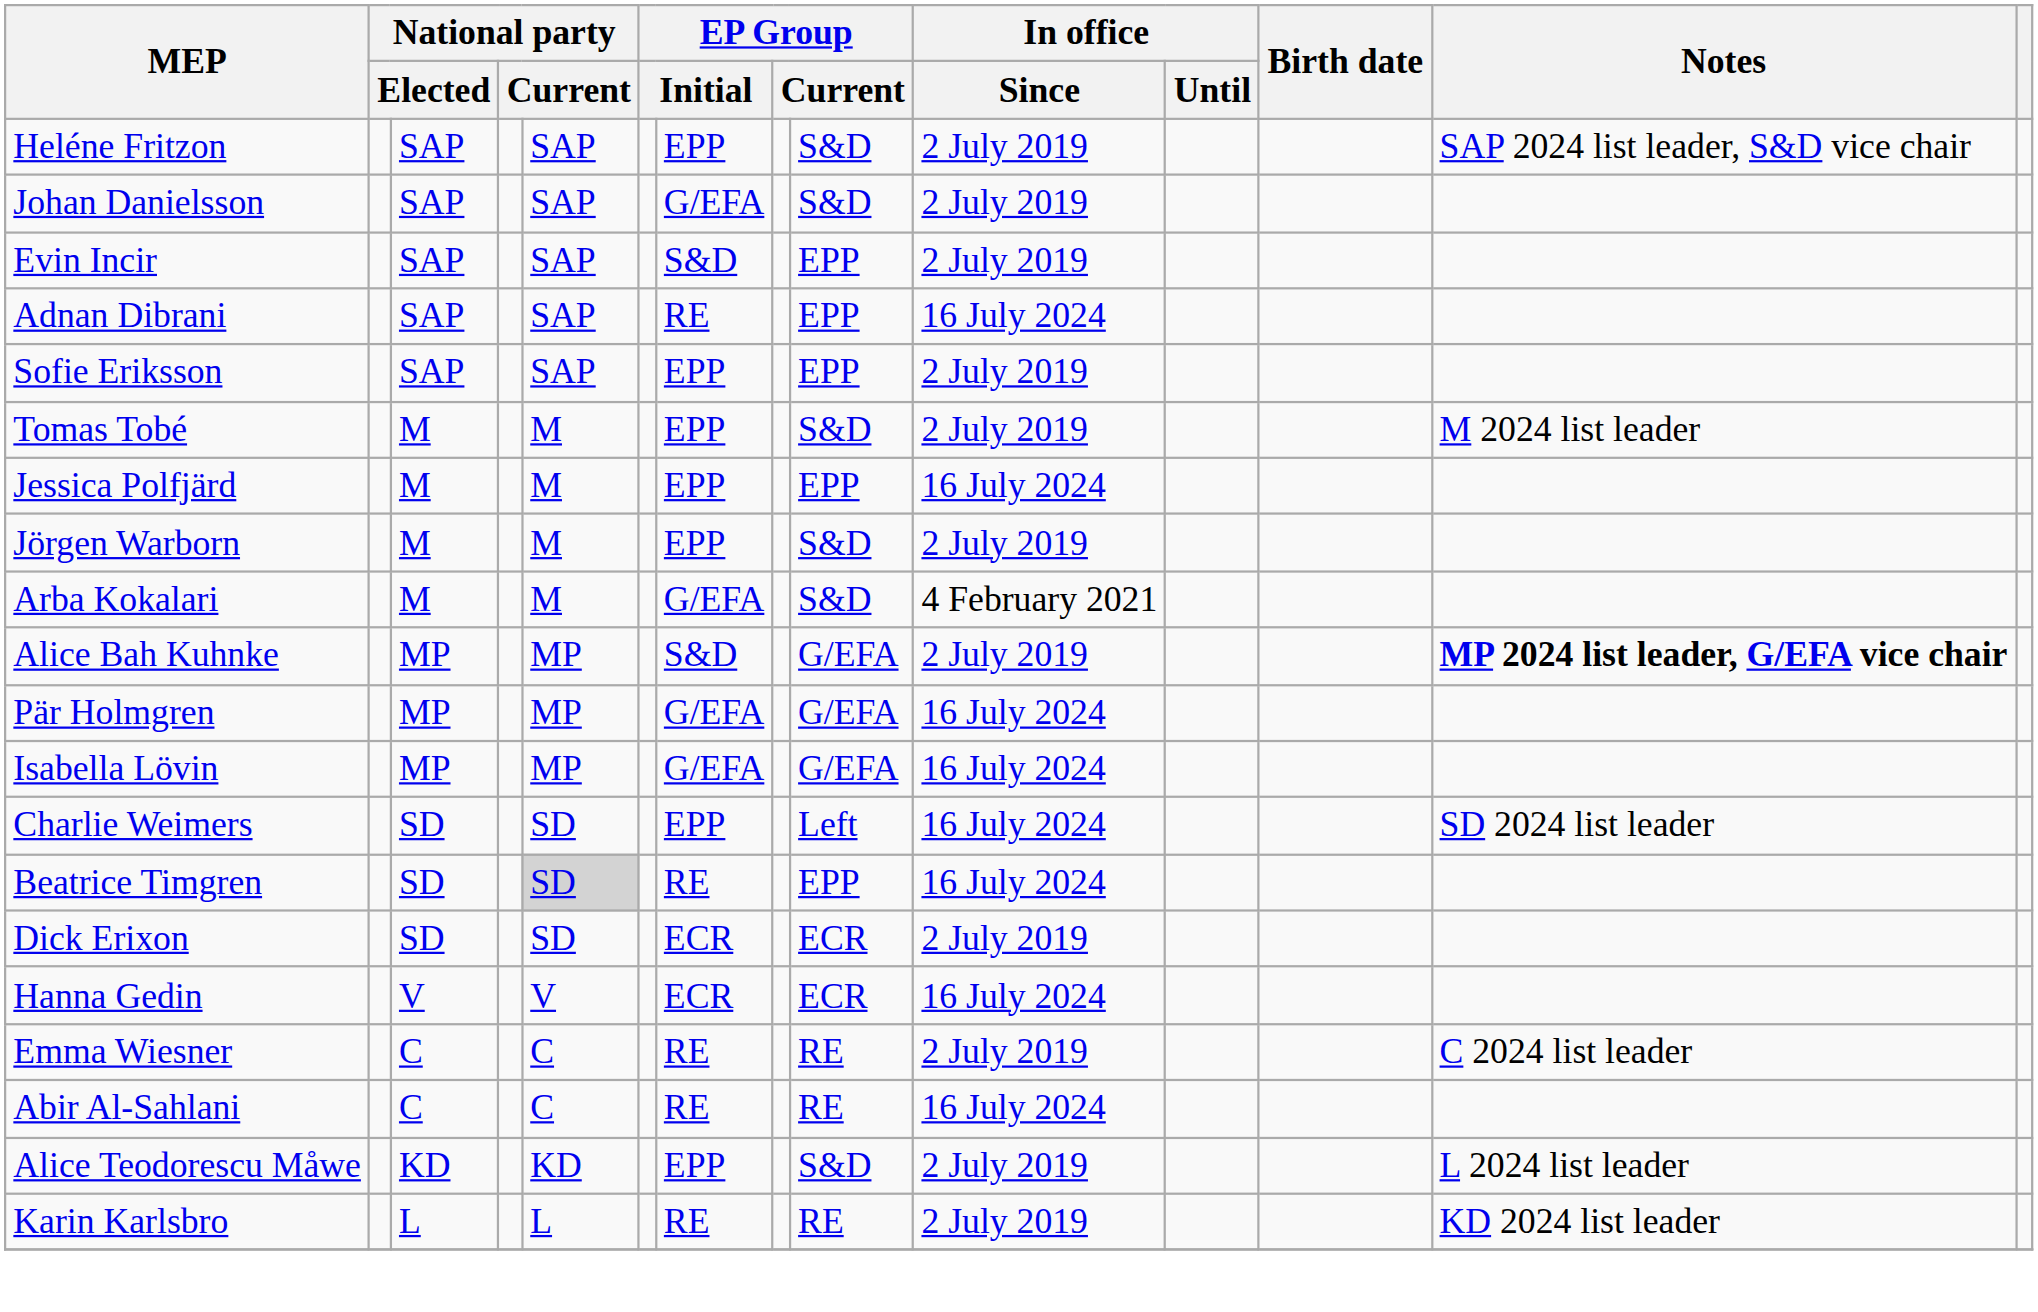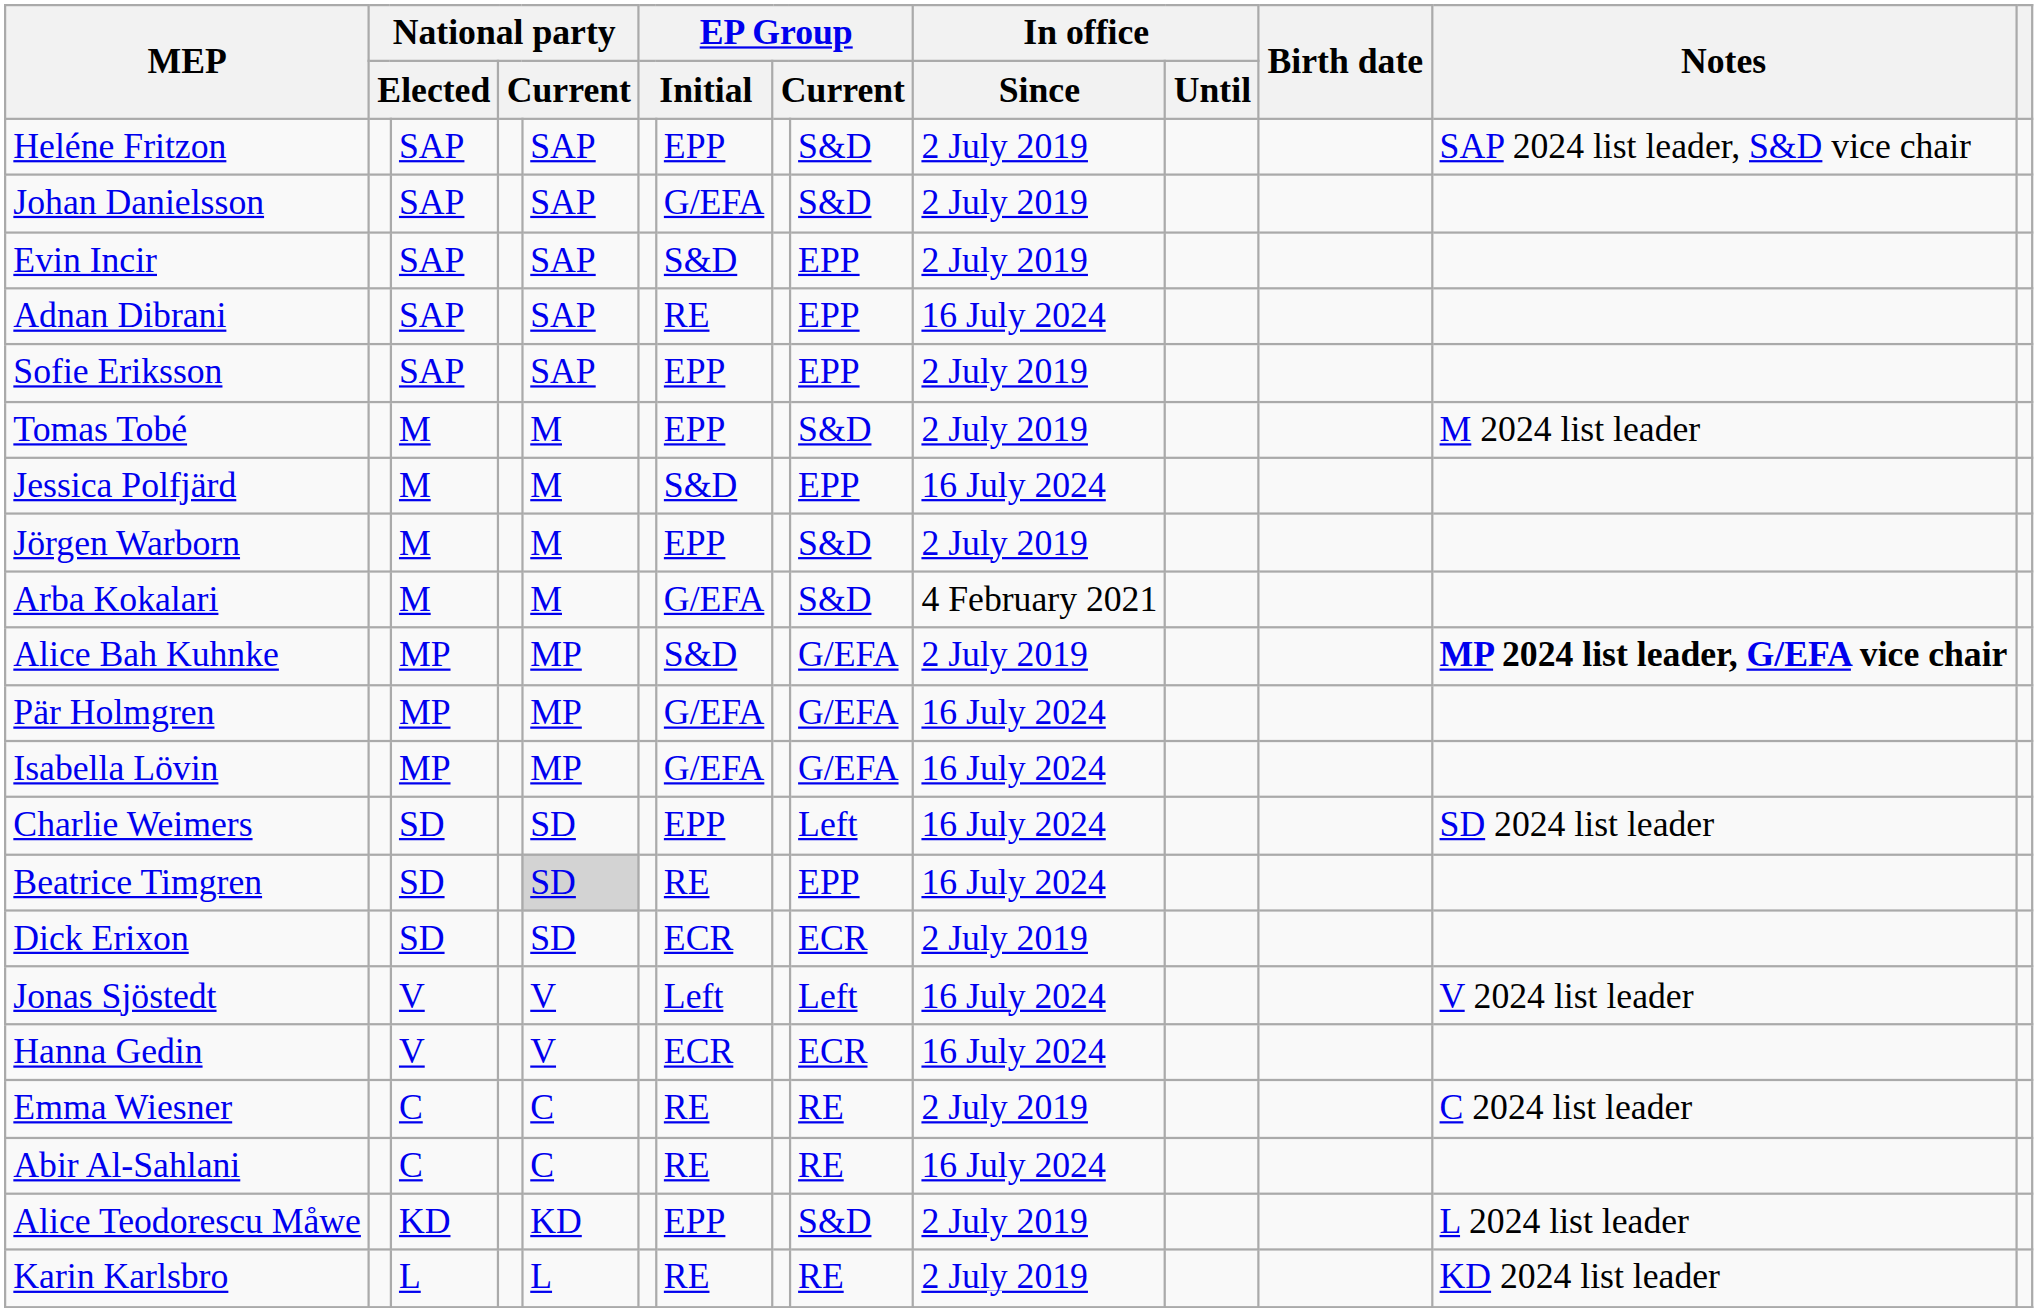Jessica Polfjärd | column 7: EPP -> S&D
+ row: Jonas Sjöstedt | V | V | Left | Left | 16 July 2024 | V 2024 list leader
